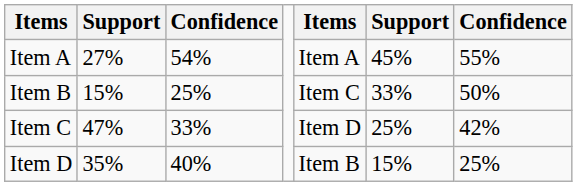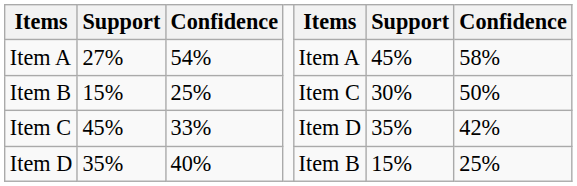row 2 | column 7: 55% -> 58%
row 3 | column 6: 33% -> 30%
row 4 | column 2: 47% -> 45%
row 4 | column 6: 25% -> 35%
